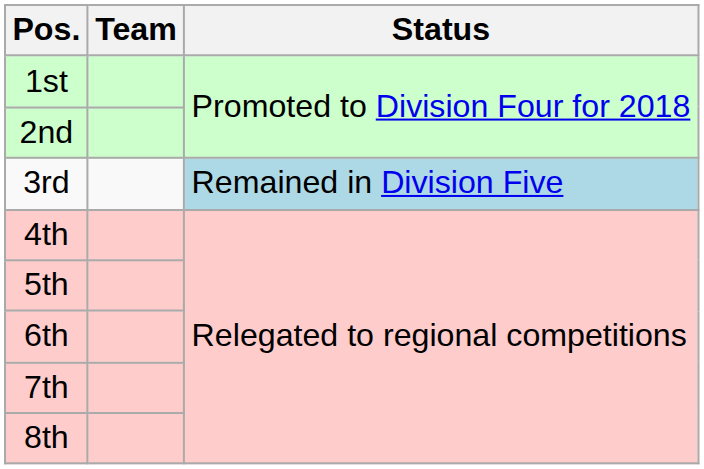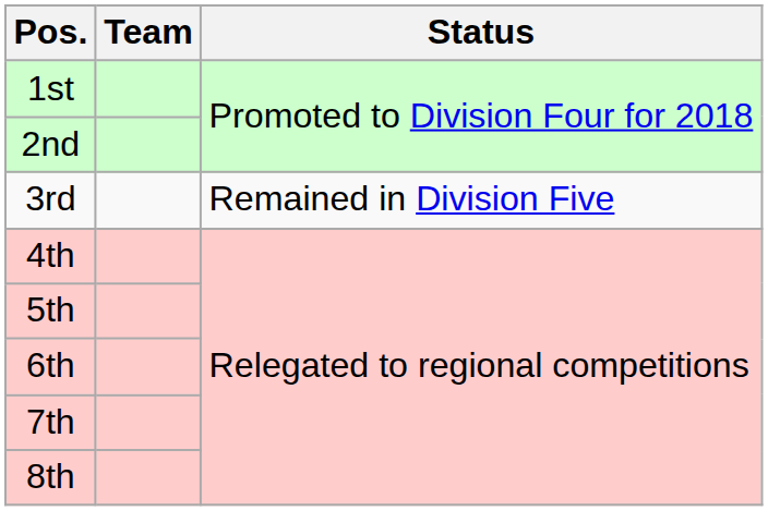3rd | Status: lightblue background -> no background
